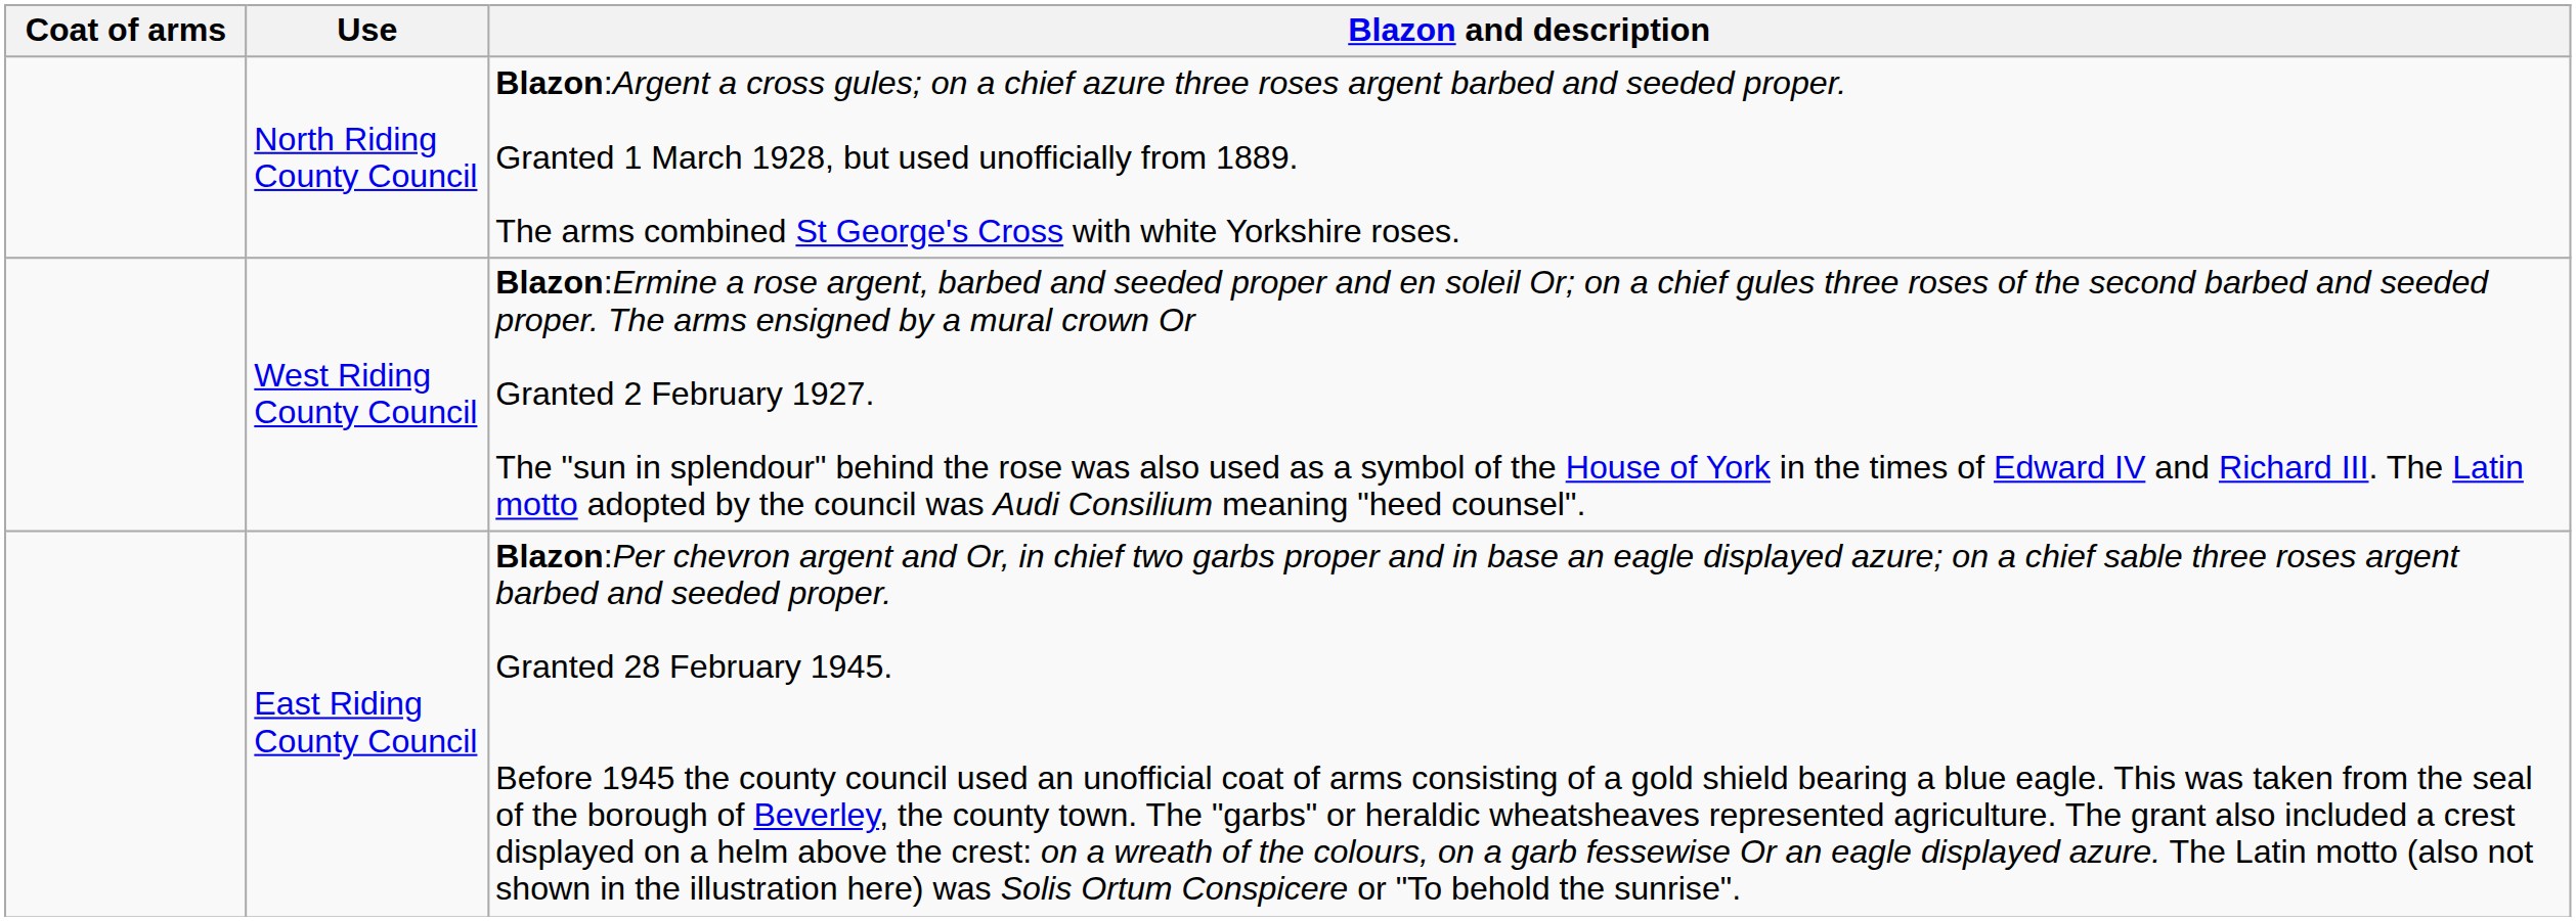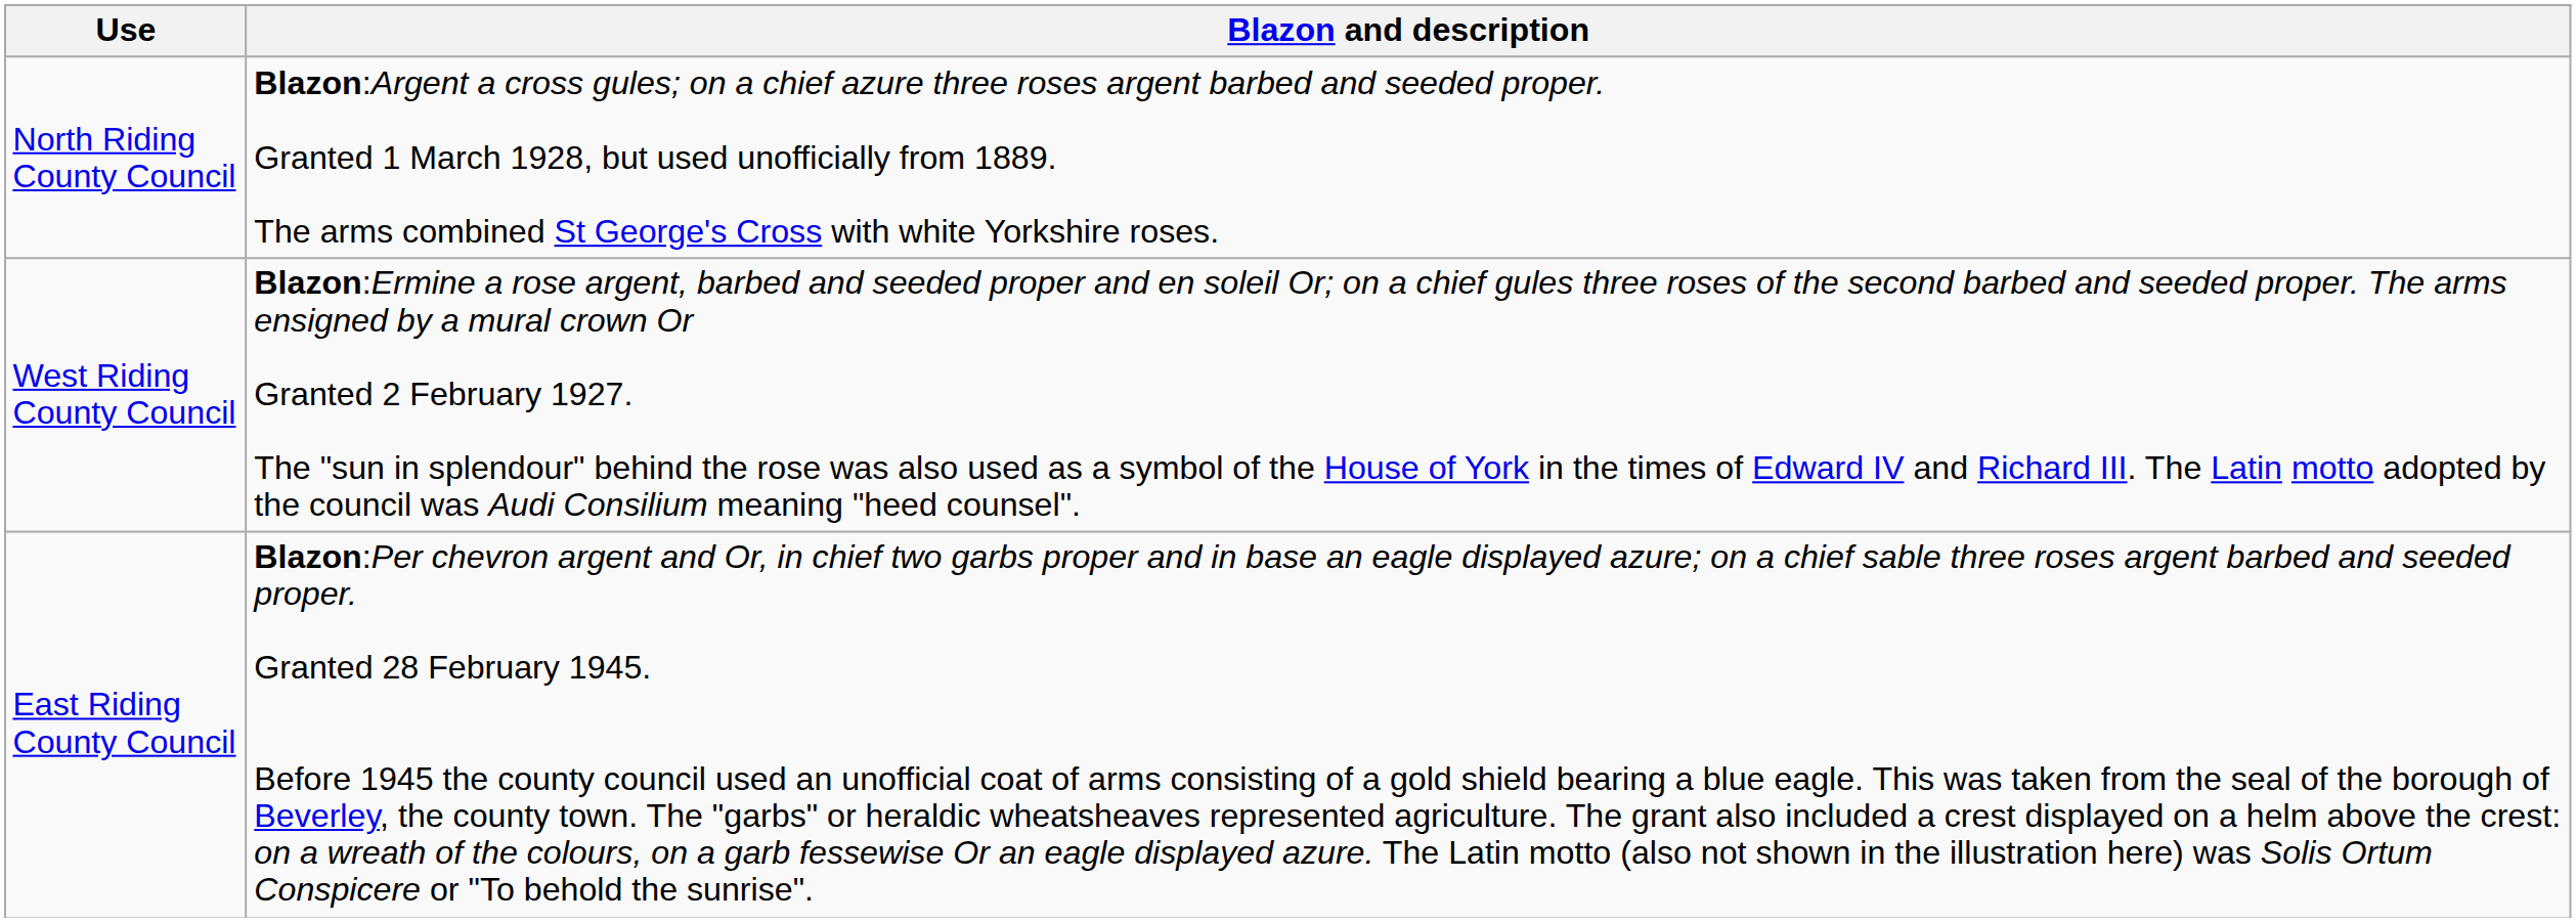- column: Coat of arms
